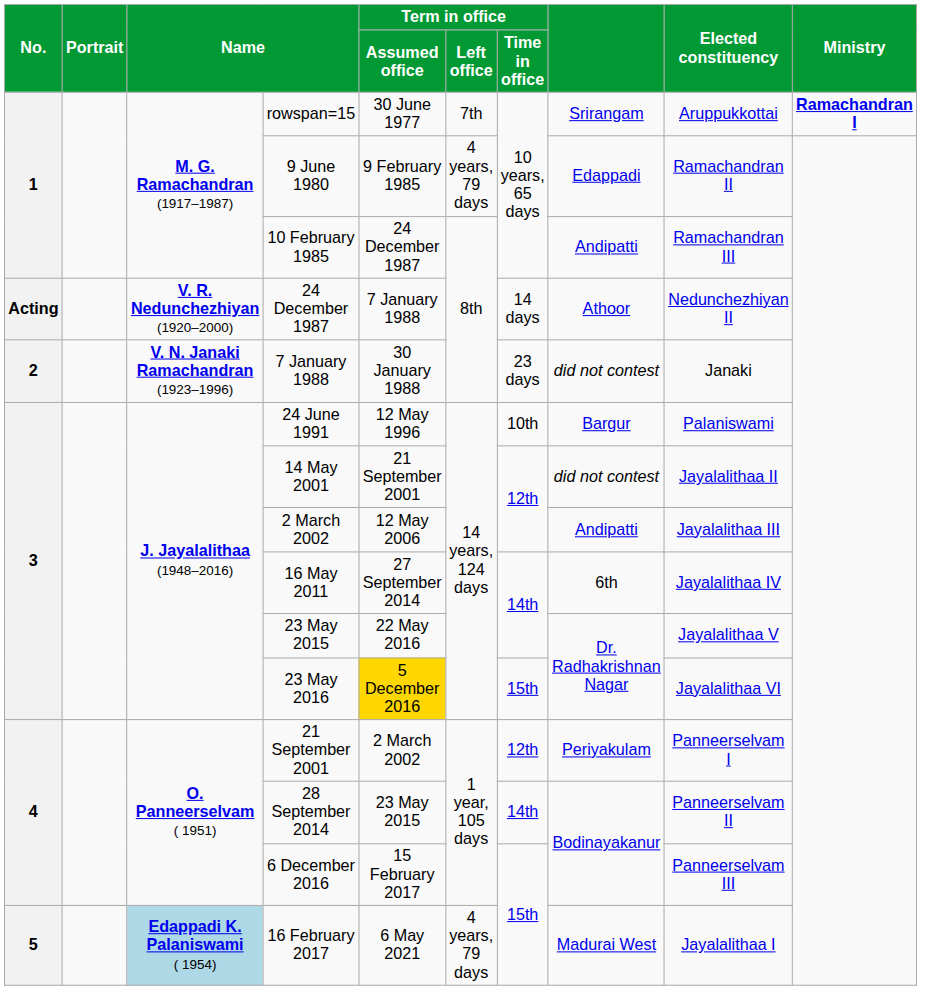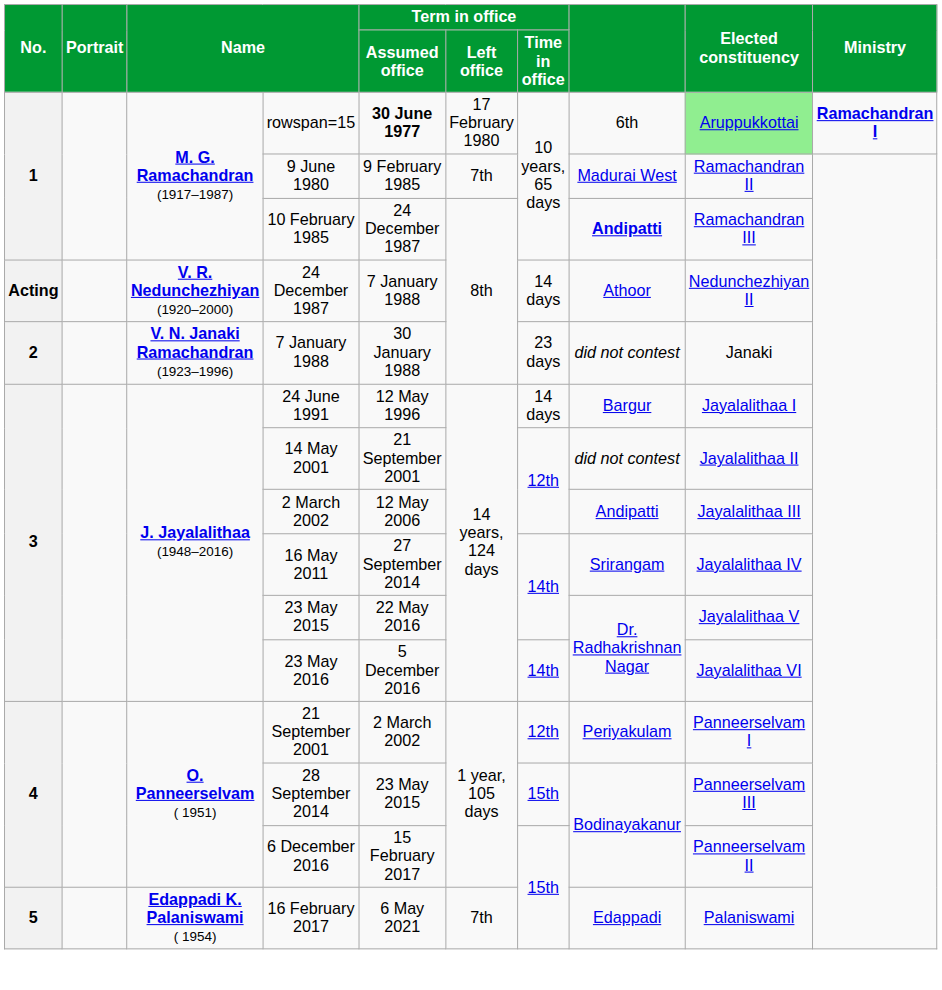rowspan=15 | Term in office / Assumed office: normal -> bold
rowspan=15 | Term in office / Left office: 7th -> 17 February 1980
rowspan=15 | column 8: Srirangam -> 6th
rowspan=15 | Elected constituency: no background -> lightgreen background
9 June 1980 | Term in office / Left office: 4 years, 79 days -> 7th
9 June 1980 | column 8: Edappadi -> Madurai West
10 February 1985 | column 8: normal -> bold
24 June 1991 | Term in office / Time in office: 10th -> 14 days
24 June 1991 | Elected constituency: Palaniswami -> Jayalalithaa I
16 May 2011 | column 8: 6th -> Srirangam
23 May 2016 | Term in office / Assumed office: gold background -> no background
23 May 2016 | Term in office / Time in office: 15th -> 14th
28 September 2014 | Term in office / Time in office: 14th -> 15th
28 September 2014 | Elected constituency: Panneerselvam II -> Panneerselvam III
6 December 2016 | Elected constituency: Panneerselvam III -> Panneerselvam II
16 February 2017 | column 3: lightblue background -> no background
16 February 2017 | Term in office / Left office: 4 years, 79 days -> 7th
16 February 2017 | column 8: Madurai West -> Edappadi
16 February 2017 | Elected constituency: Jayalalithaa I -> Palaniswami
